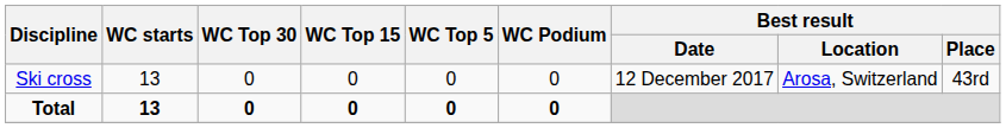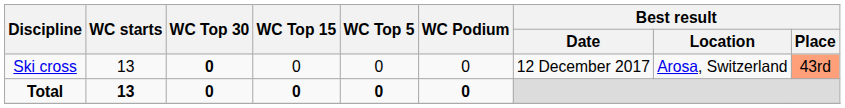Ski cross | WC Top 30: normal -> bold
Ski cross | Best result / Place: no background -> lightsalmon background
